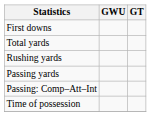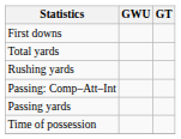rows swapped: Passing yards <-> Passing: Comp–Att–Int
